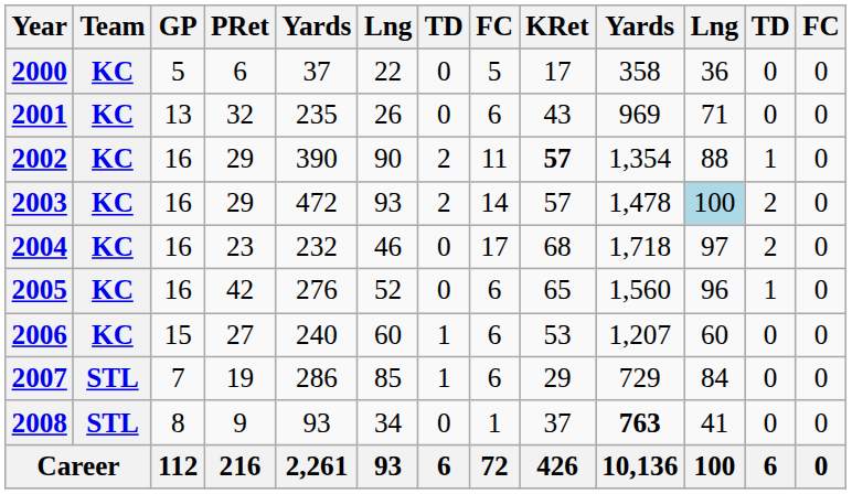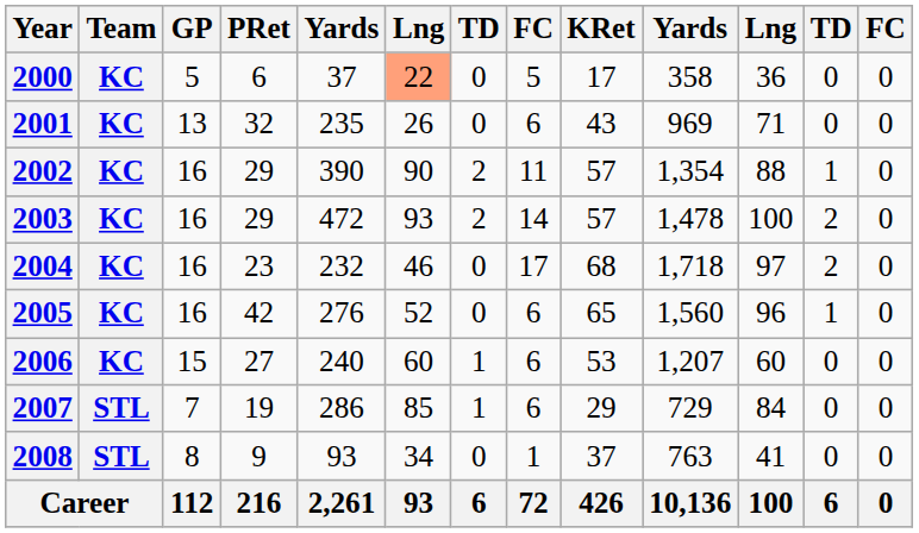2000 | column 6: no background -> lightsalmon background
2002 | KRet: bold -> normal
2003 | column 11: lightblue background -> no background
2008 | column 10: bold -> normal
